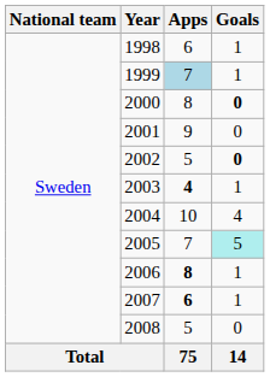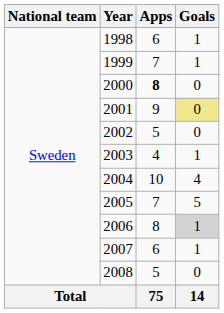1999 | Apps: lightblue background -> no background
2000 | Apps: normal -> bold
2000 | Goals: bold -> normal
2001 | Goals: no background -> khaki background
2002 | Goals: bold -> normal
2003 | Apps: bold -> normal
2005 | Goals: paleturquoise background -> no background
2006 | Apps: bold -> normal
2006 | Goals: no background -> lightgrey background
2007 | Apps: bold -> normal
